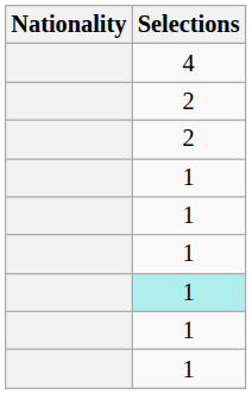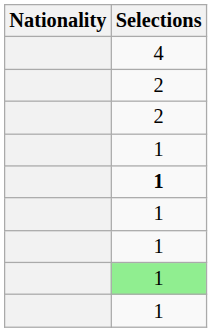row 6 | Selections: normal -> bold
row 8 | Selections: paleturquoise background -> no background
row 9 | Selections: no background -> lightgreen background
